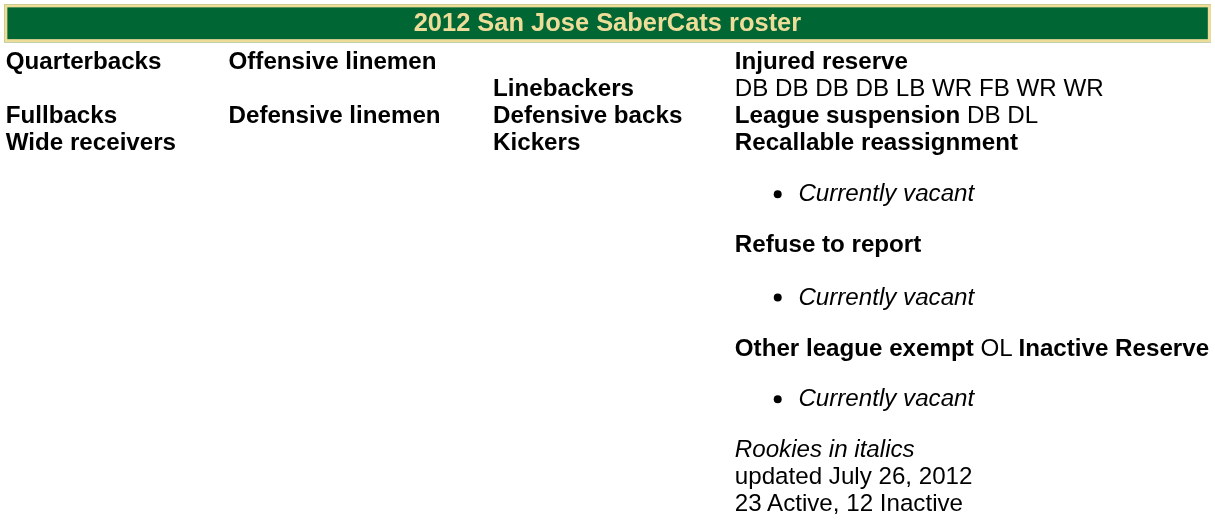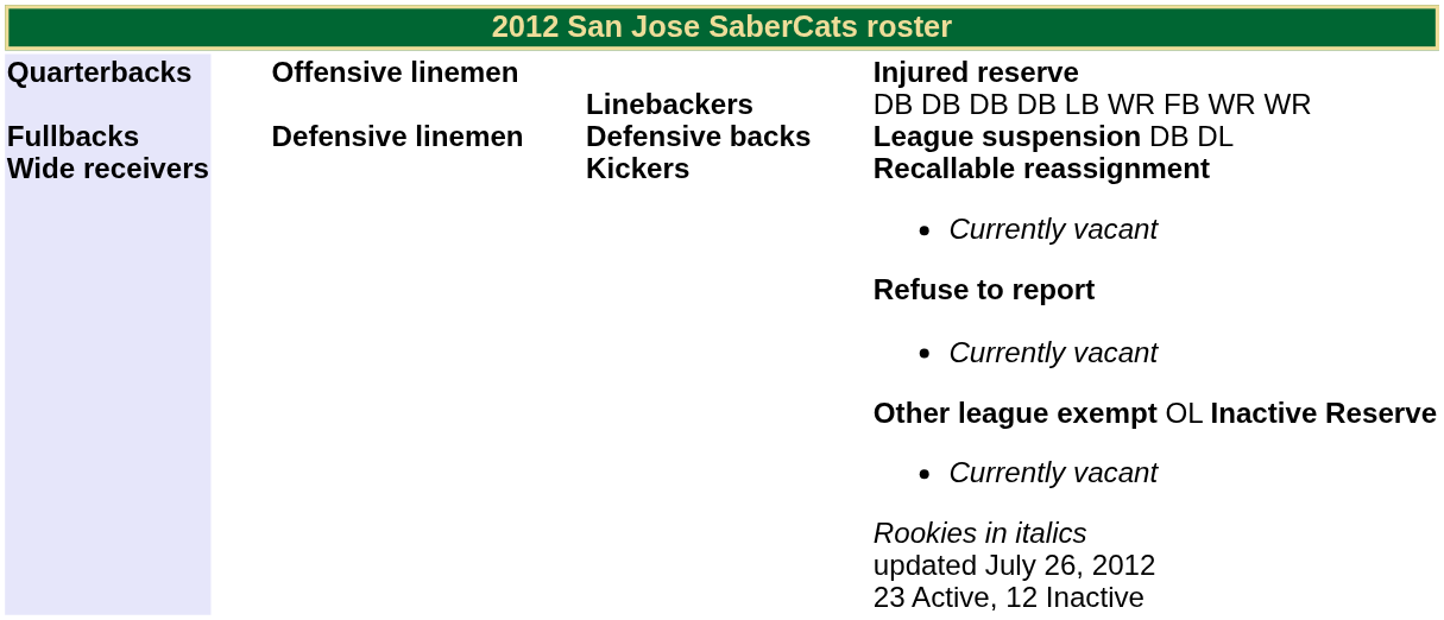Quarterbacks Fullbacks Wide receivers | column 1: no background -> lavender background
